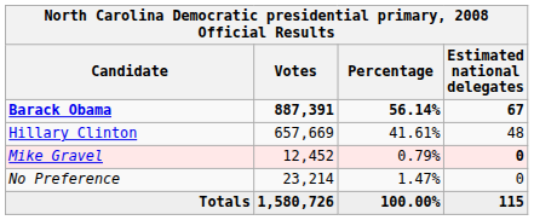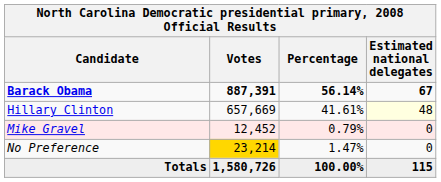Hillary Clinton | Estimated national delegates: no background -> lightyellow background
Mike Gravel | Estimated national delegates: bold -> normal
No Preference | Votes: no background -> gold background
